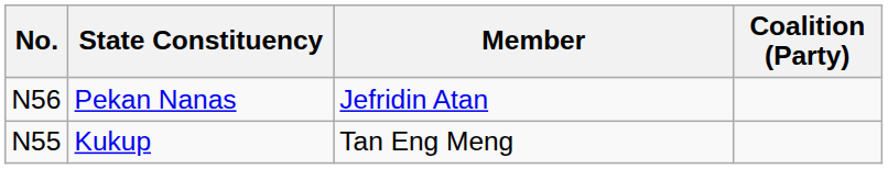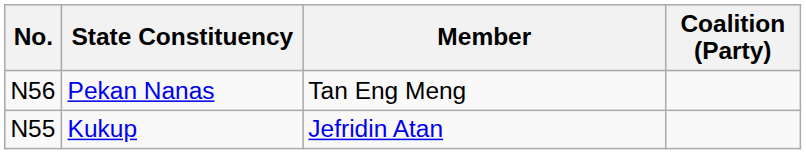Pekan Nanas | Member: Jefridin Atan -> Tan Eng Meng
Kukup | Member: Tan Eng Meng -> Jefridin Atan
